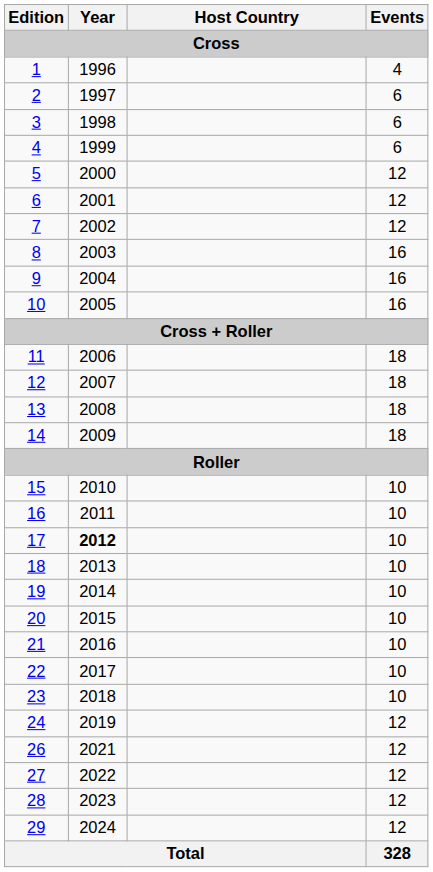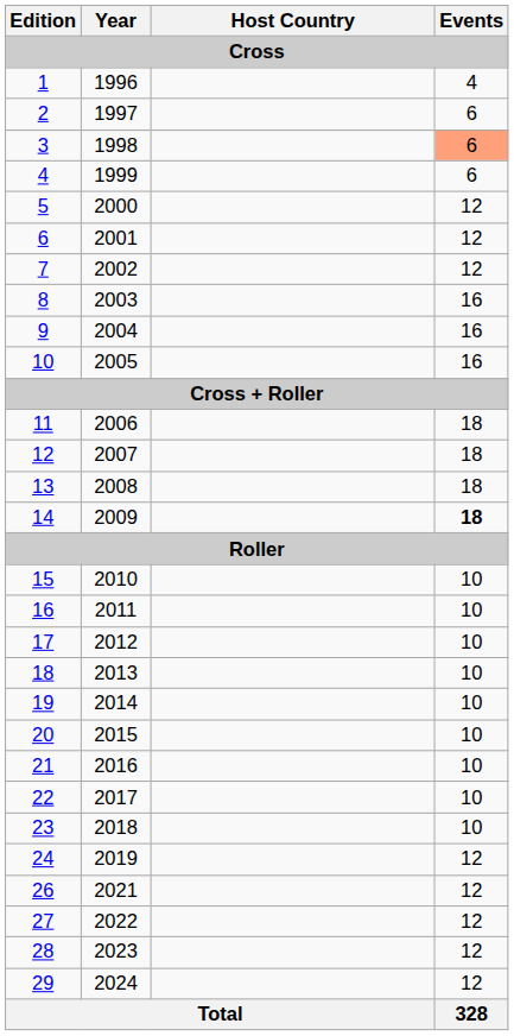3 | Events: no background -> lightsalmon background
14 | Events: normal -> bold
17 | Year: bold -> normal
